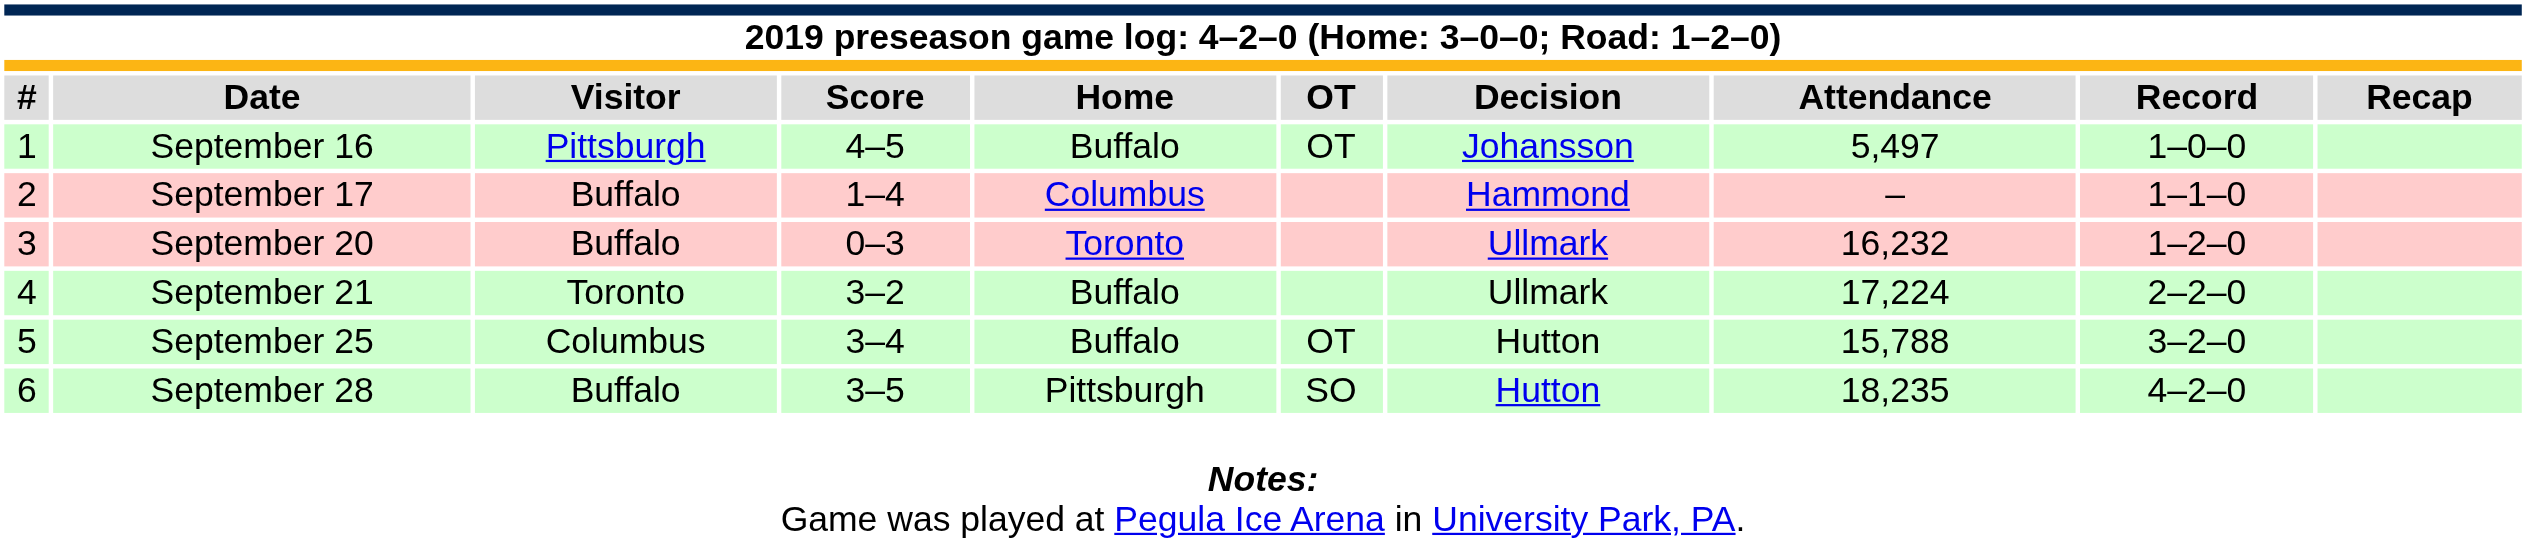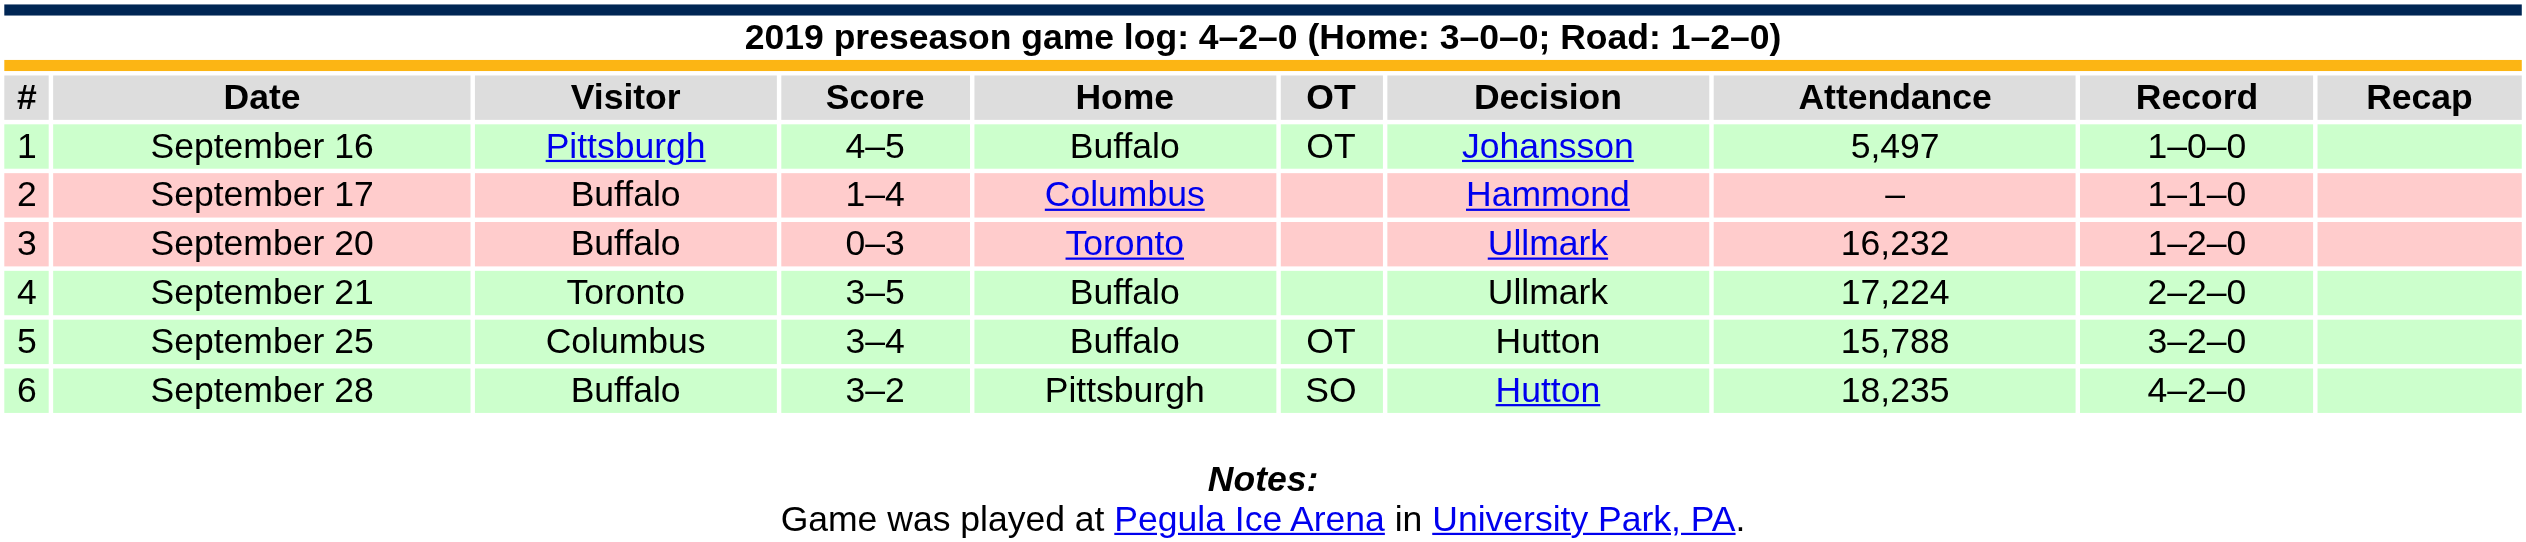September 21 | Score: 3–2 -> 3–5
September 28 | Score: 3–5 -> 3–2
